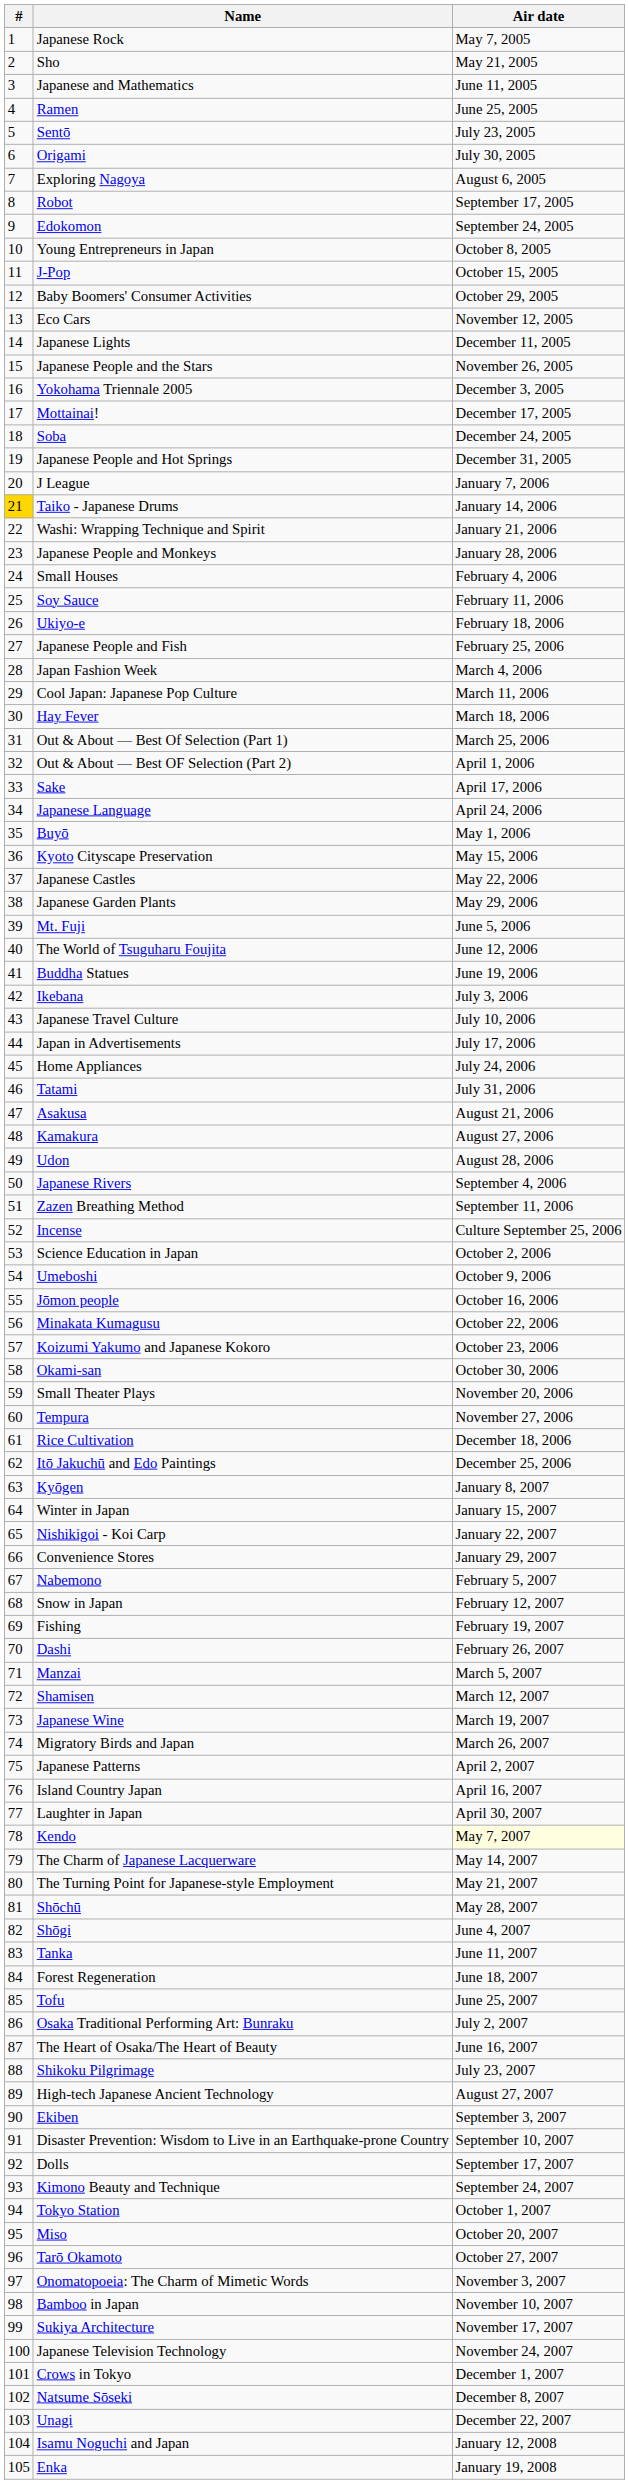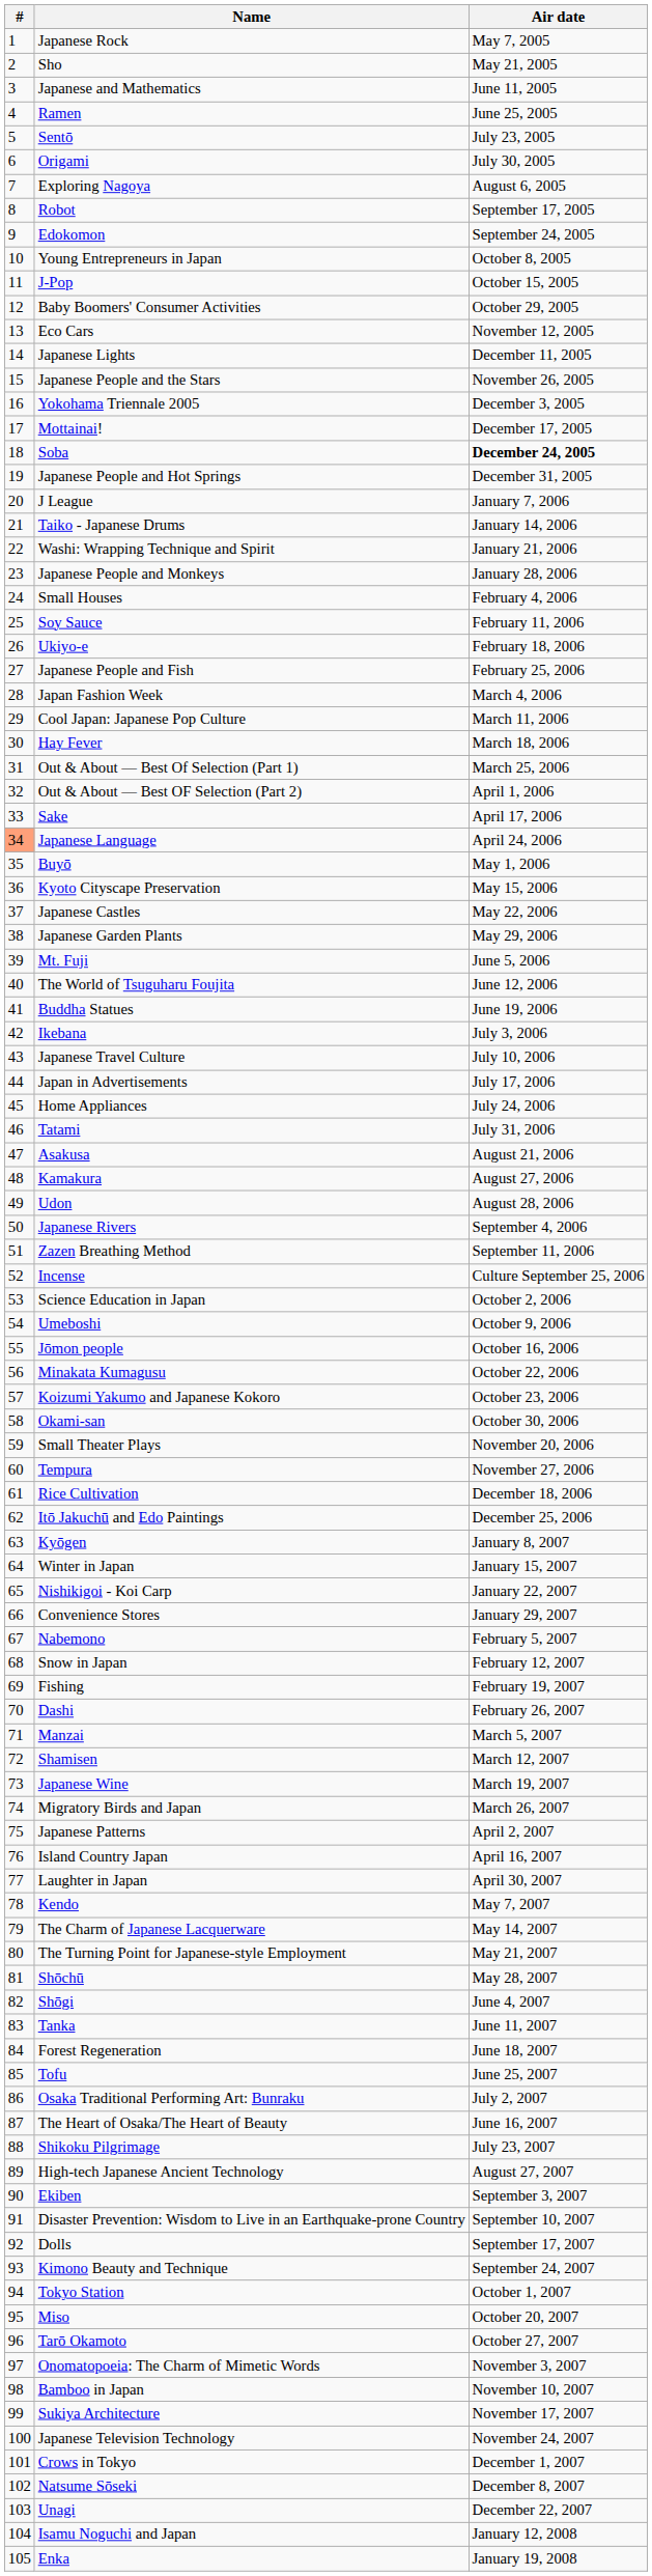Soba | Air date: normal -> bold
Taiko - Japanese Drums | #: gold background -> no background
Japanese Language | #: no background -> lightsalmon background
Kendo | Air date: lightyellow background -> no background
